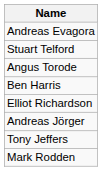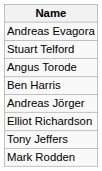row 6 | column 1: Elliot Richardson -> Andreas Jörger
row 7 | column 1: Andreas Jörger -> Elliot Richardson
